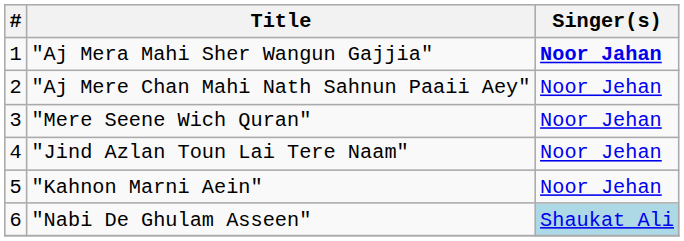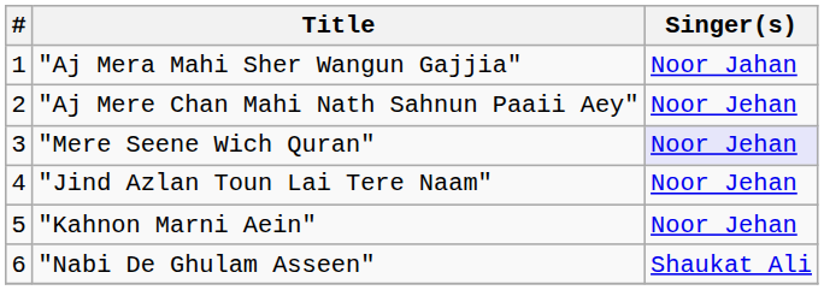"Aj Mera Mahi Sher Wangun Gajjia" | Singer(s): bold -> normal
"Mere Seene Wich Quran" | Singer(s): no background -> lavender background
"Nabi De Ghulam Asseen" | Singer(s): lightblue background -> no background
